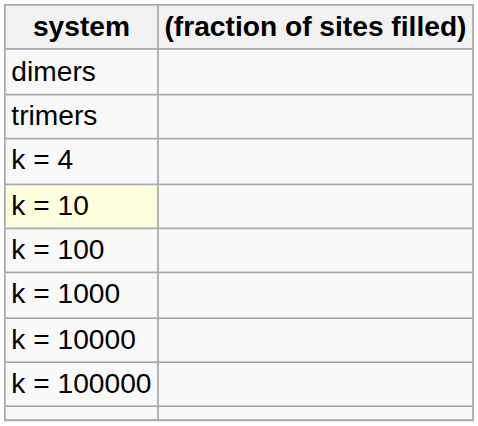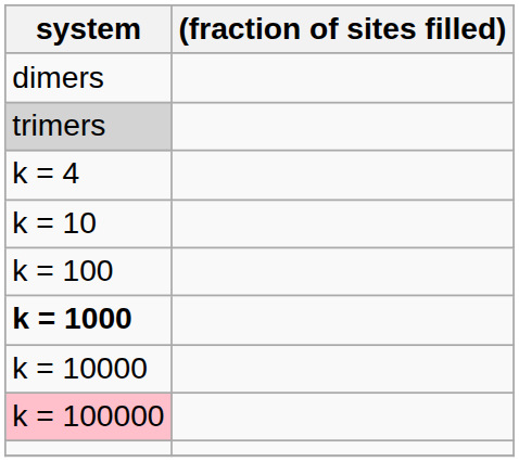row 3 | system: no background -> lightgrey background
row 5 | system: lightyellow background -> no background
row 7 | system: normal -> bold
row 9 | system: no background -> pink background
